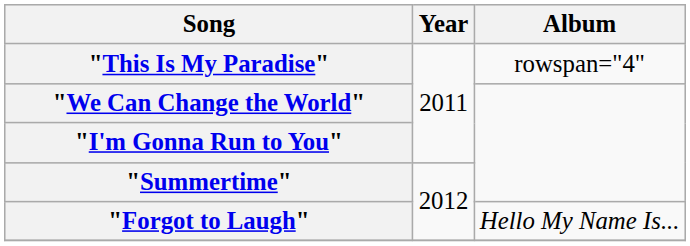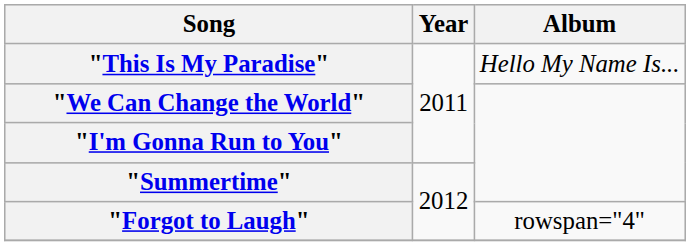"This Is My Paradise" | Album: rowspan="4" -> Hello My Name Is...
"Forgot to Laugh" | Album: Hello My Name Is... -> rowspan="4"
